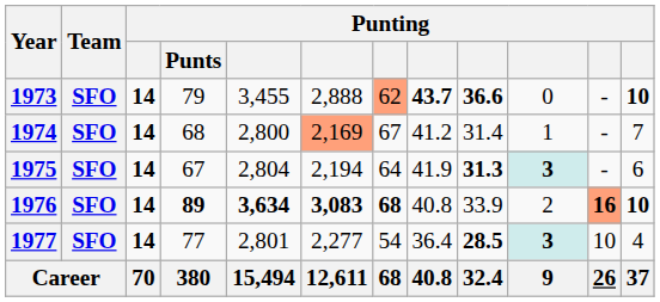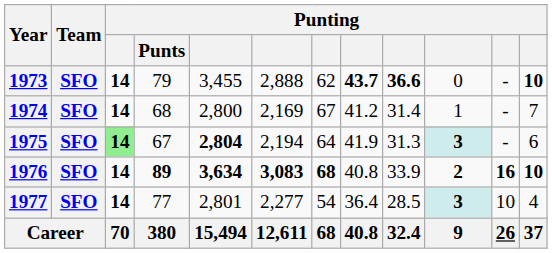1973 | column 7: lightsalmon background -> no background
1974 | column 6: lightsalmon background -> no background
1975 | column 3: no background -> lightgreen background
1975 | column 5: normal -> bold
1975 | column 9: bold -> normal
1976 | column 10: normal -> bold
1976 | column 11: lightsalmon background -> no background
1977 | column 9: bold -> normal
